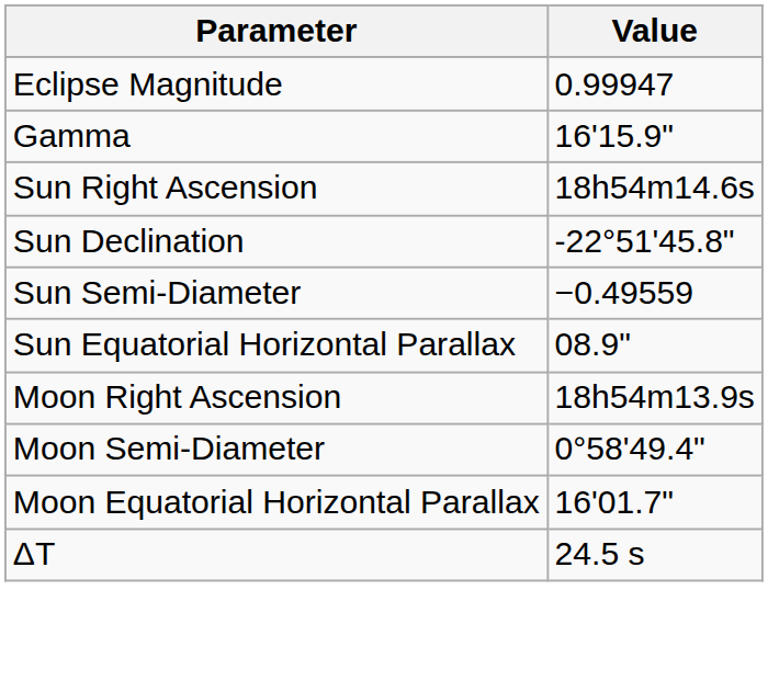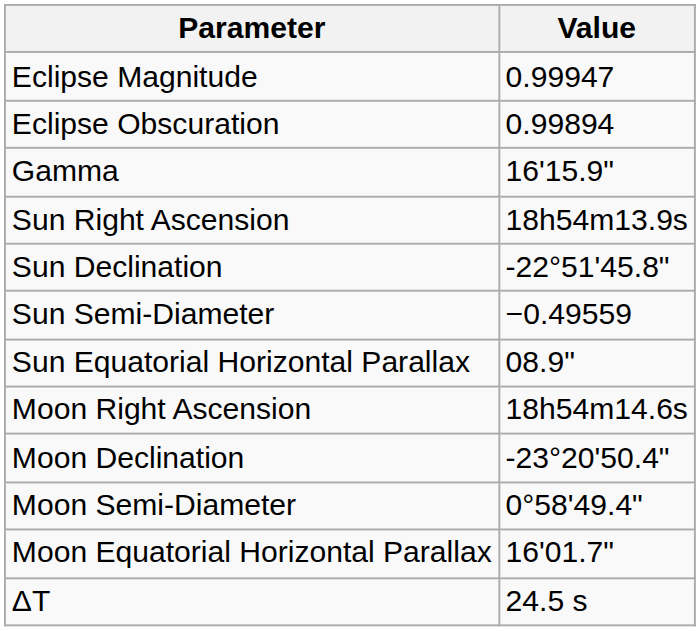+ row: Eclipse Obscuration | 0.99894
Sun Right Ascension | Value: 18h54m14.6s -> 18h54m13.9s
Moon Right Ascension | Value: 18h54m13.9s -> 18h54m14.6s
+ row: Moon Declination | -23°20'50.4"
